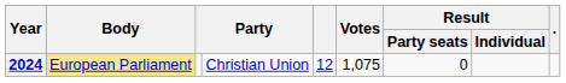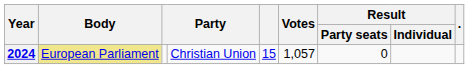2024 | column 5: 12 -> 15
2024 | Votes: 1,075 -> 1,057
